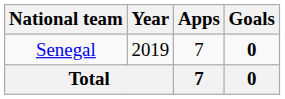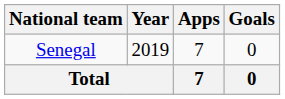Senegal | Goals: bold -> normal
